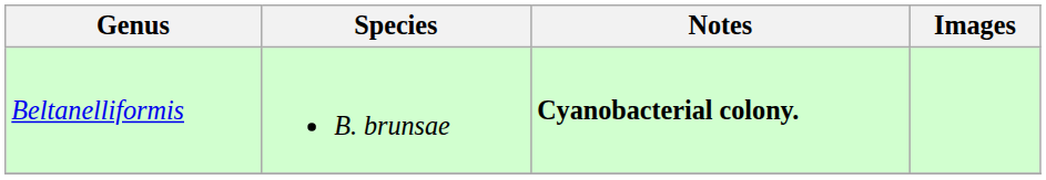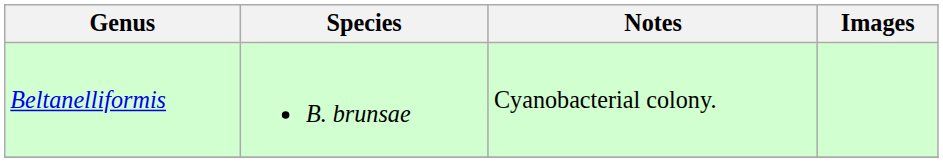Beltanelliformis | Notes: bold -> normal
